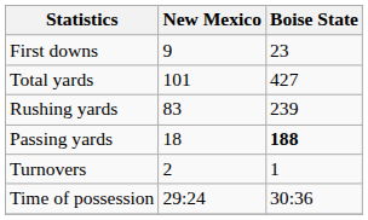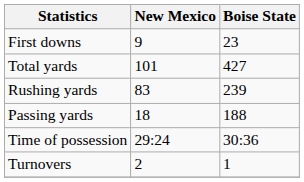Passing yards | Boise State: bold -> normal
rows swapped: Turnovers <-> Time of possession
